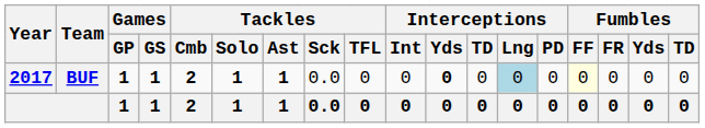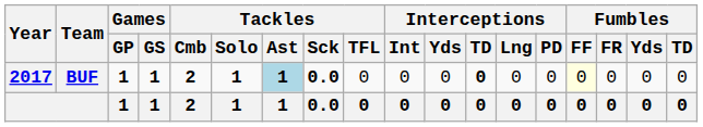BUF | Tackles / Ast: no background -> lightblue background
BUF | Tackles / Sck: normal -> bold
BUF | Interceptions / Yds: bold -> normal
BUF | Interceptions / TD: normal -> bold
BUF | Interceptions / Lng: lightblue background -> no background
